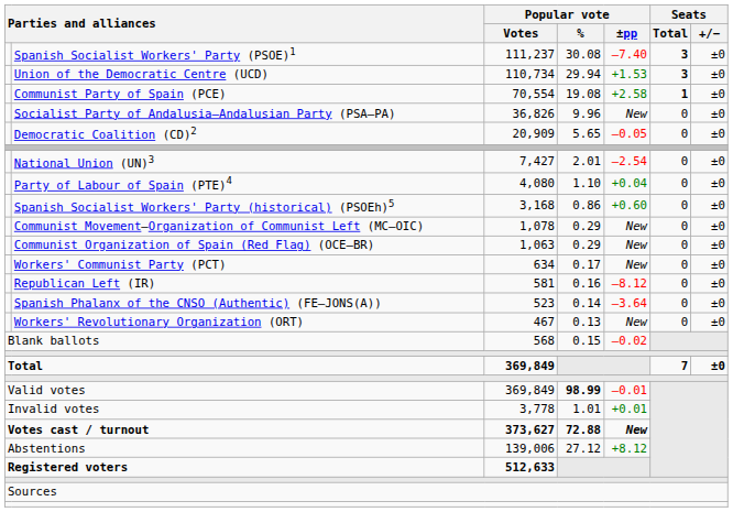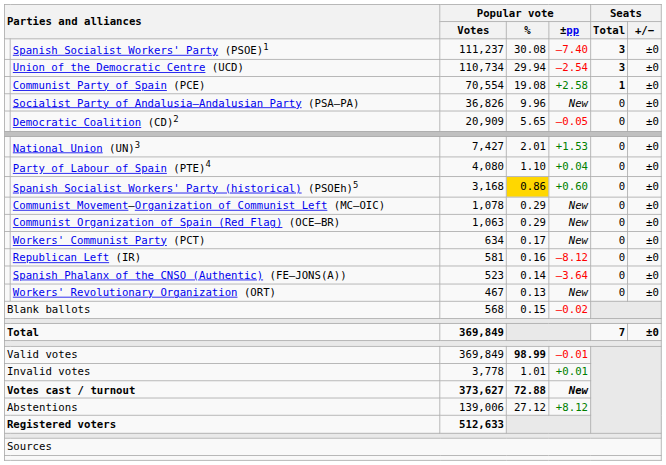Union of the Democratic Centre (UCD) | Popular vote / ±pp: +1.53 -> –2.54
National Union (UN)3 | Popular vote / ±pp: –2.54 -> +1.53
Spanish Socialist Workers' Party (historical) (PSOEh)5 | Popular vote / %: no background -> gold background
